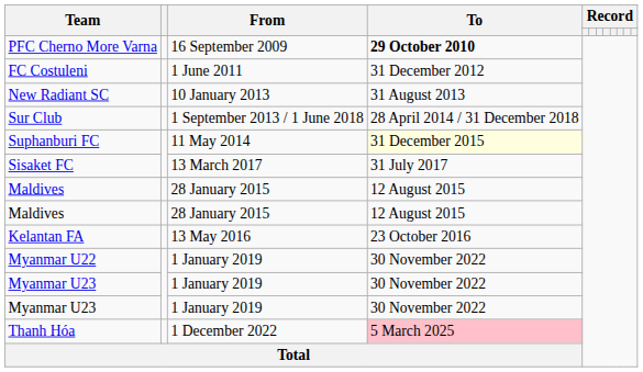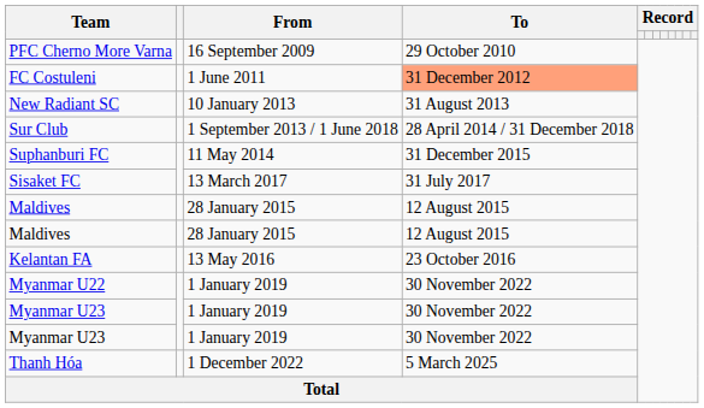PFC Cherno More Varna | To: bold -> normal
FC Costuleni | To: no background -> lightsalmon background
Suphanburi FC | To: lightyellow background -> no background
Thanh Hóa | To: pink background -> no background
